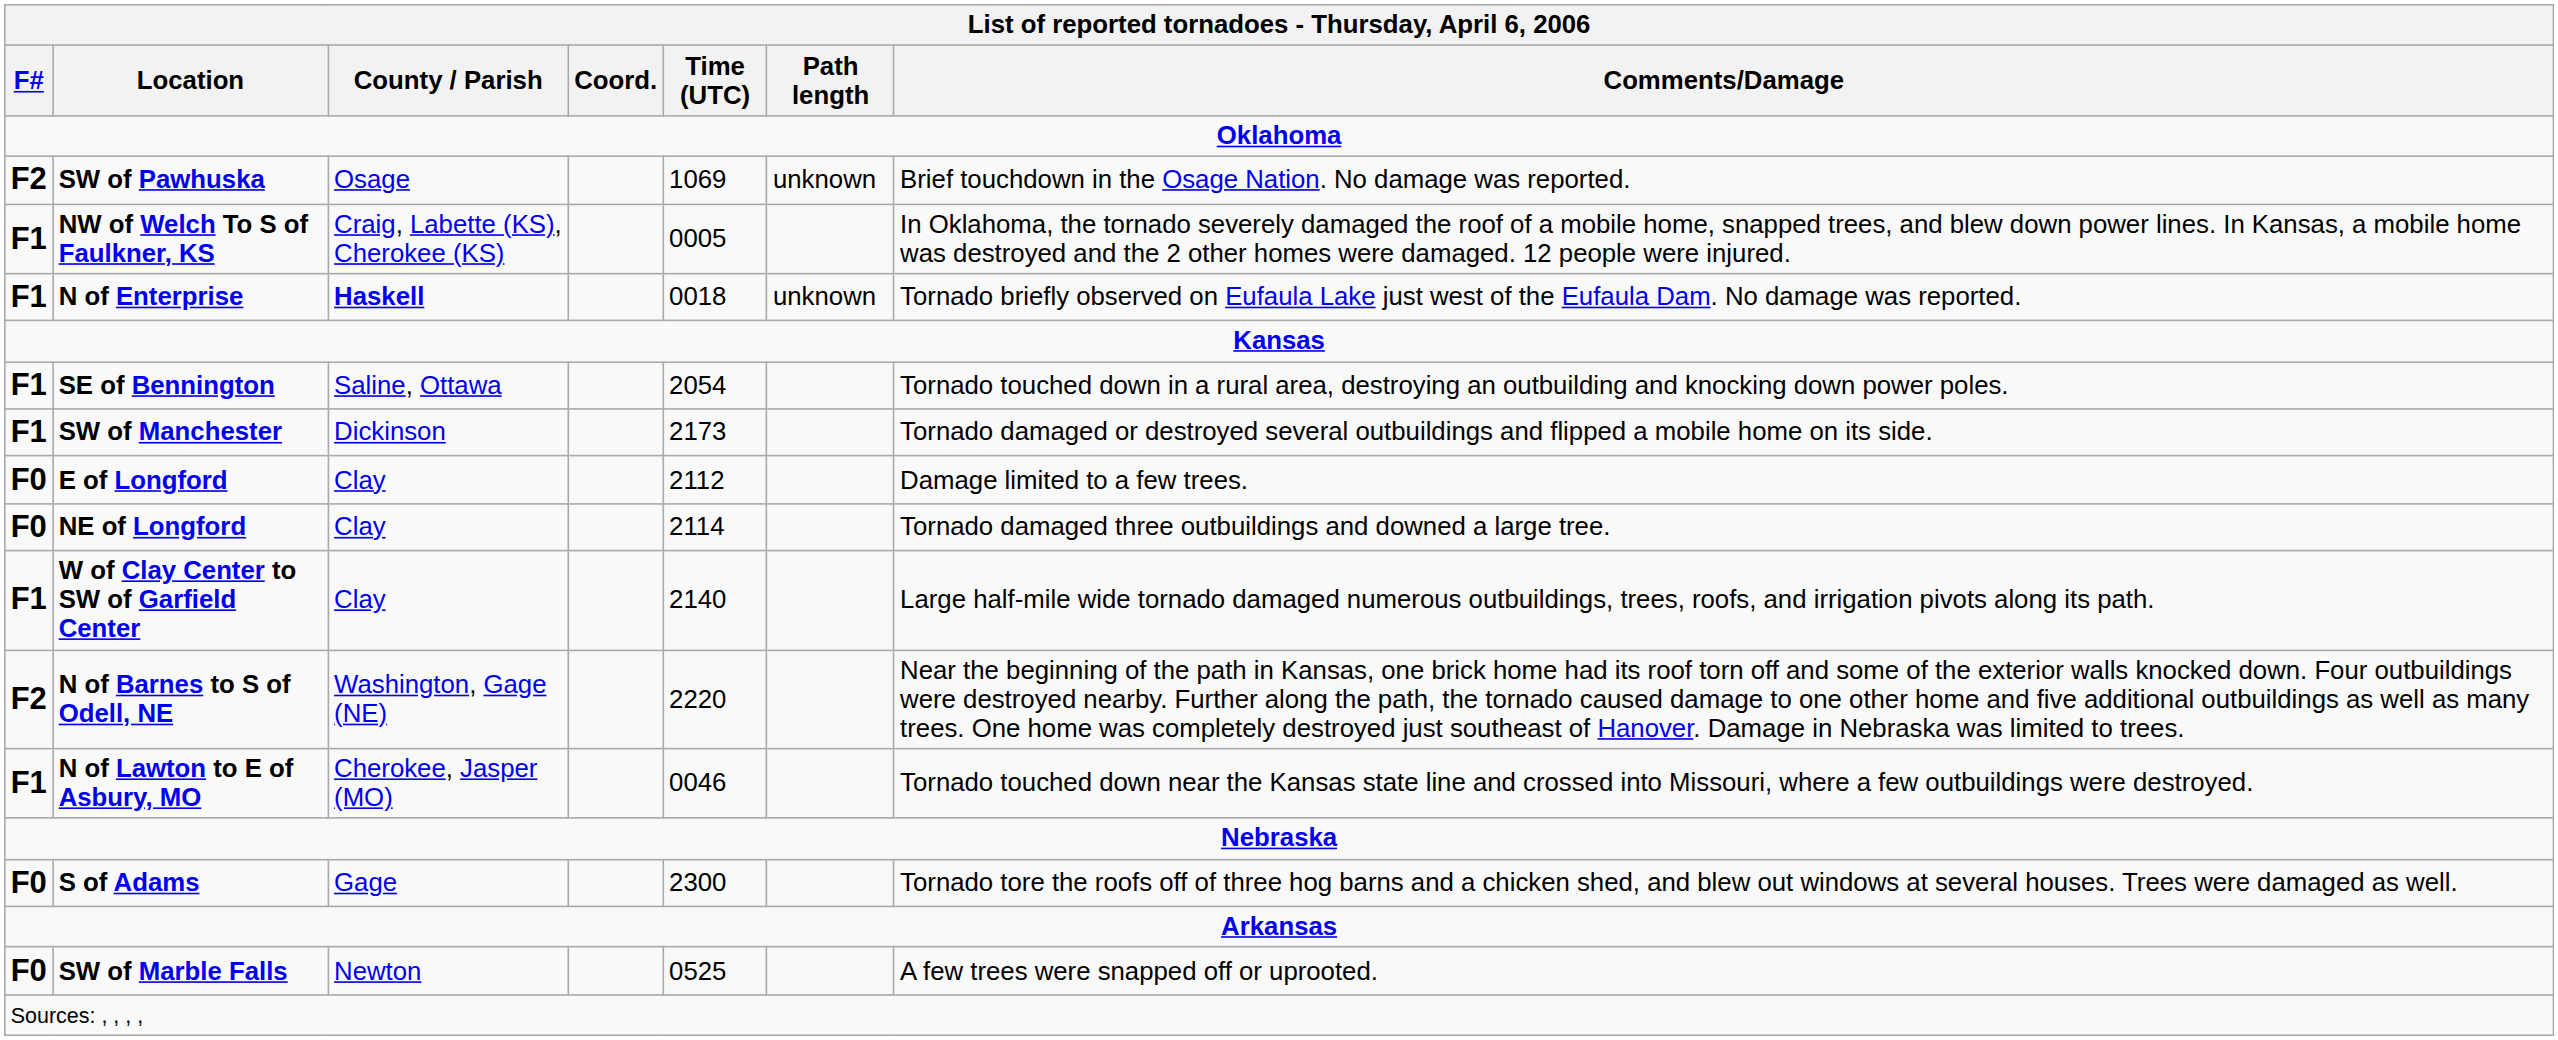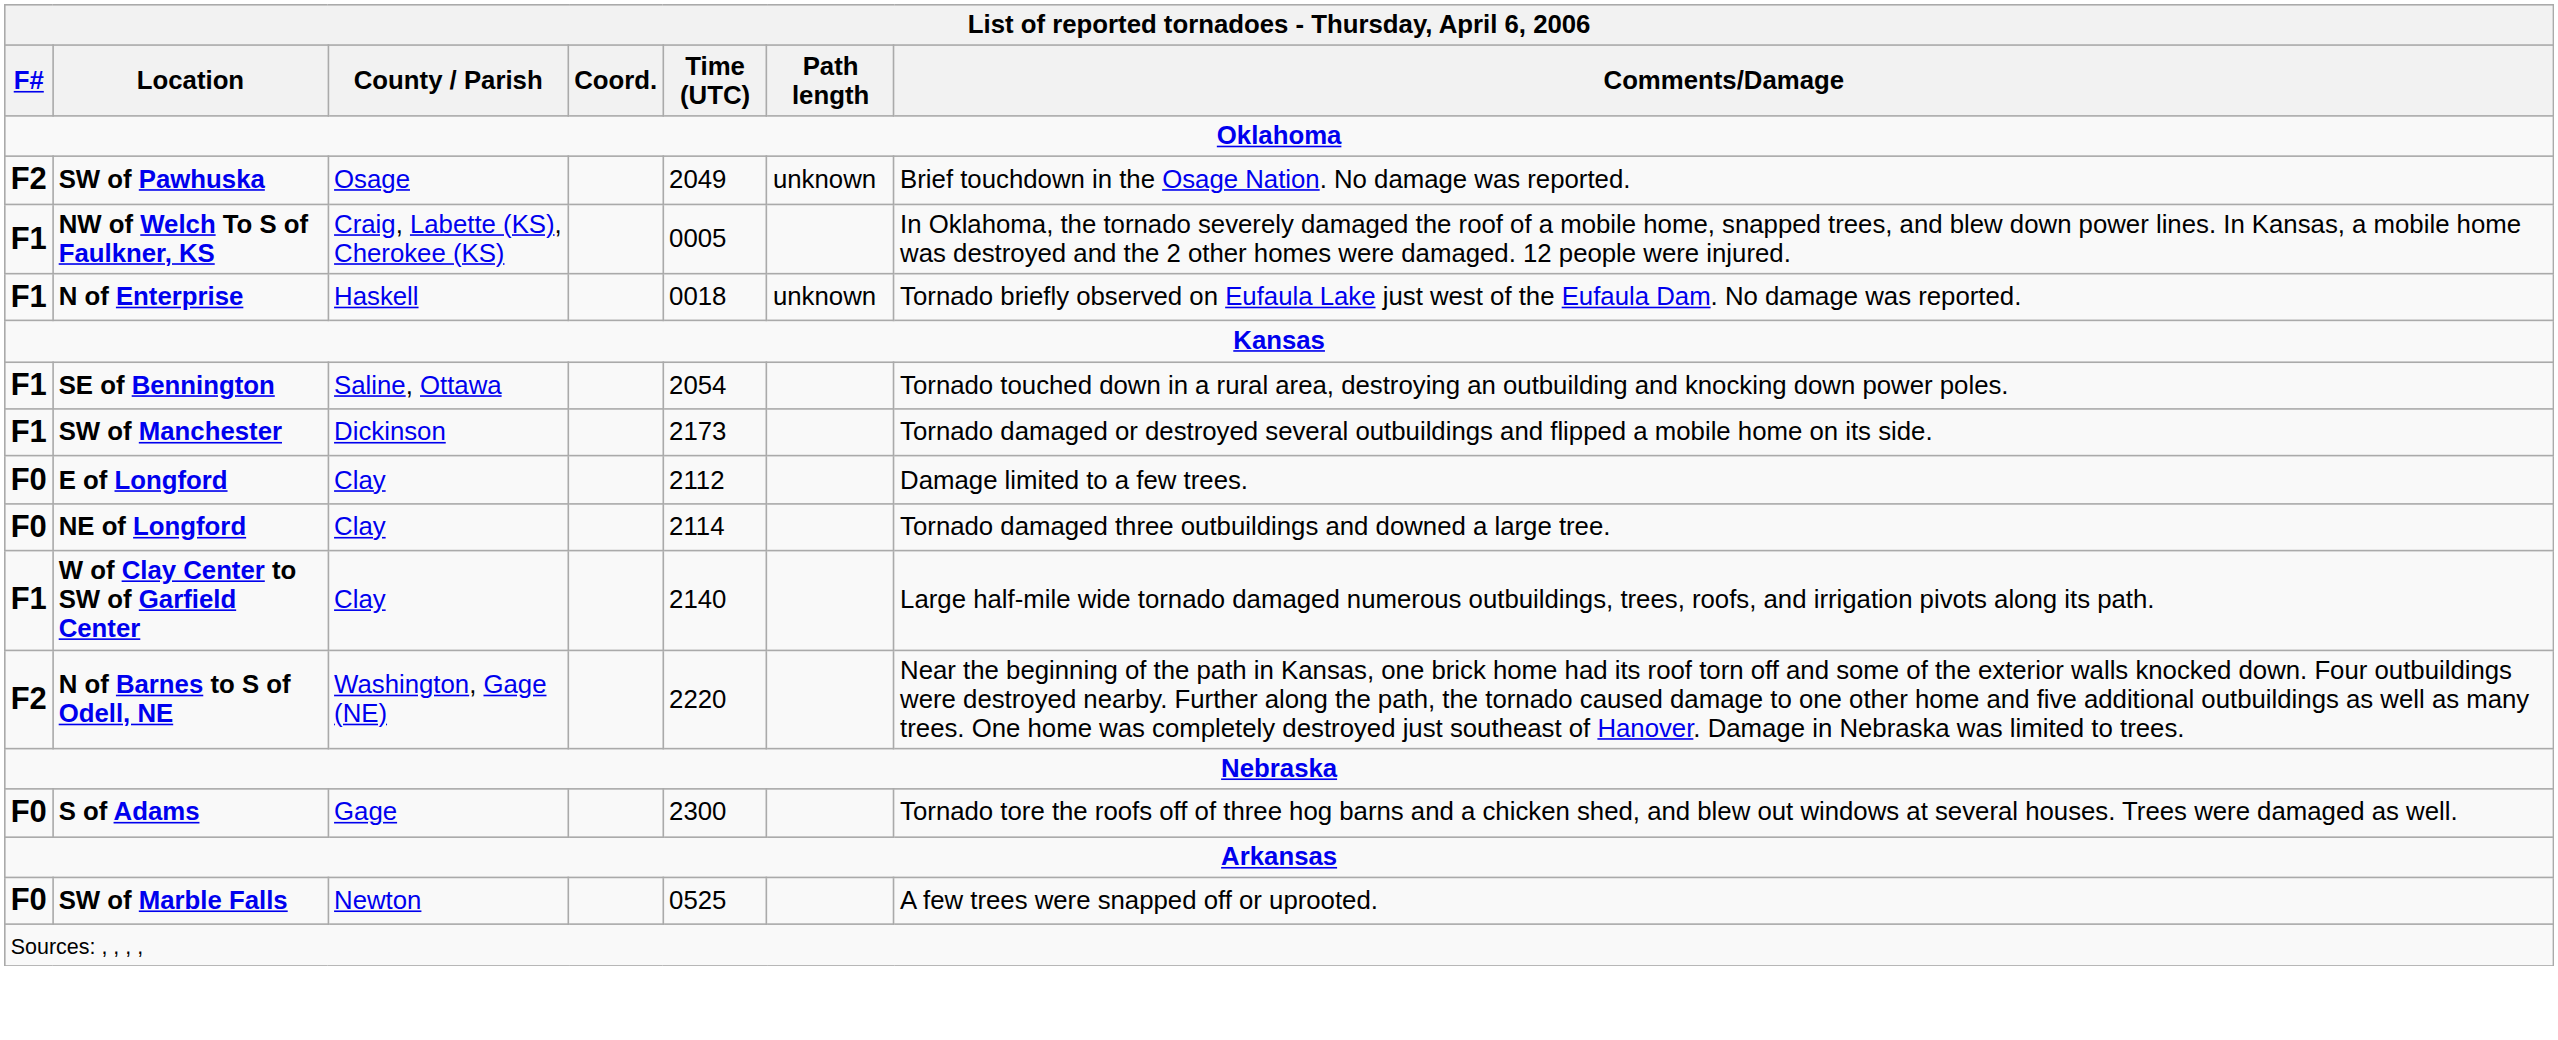SW of Pawhuska | Time (UTC): 1069 -> 2049
N of Enterprise | County / Parish: bold -> normal
- row: F1 | N of Lawton to E of Asbury, MO | Cherokee, Jasper (MO) | 0046 | Tornado touched down near the Kansas state line and crossed into Missouri, where a few outbuildings were destroyed.
